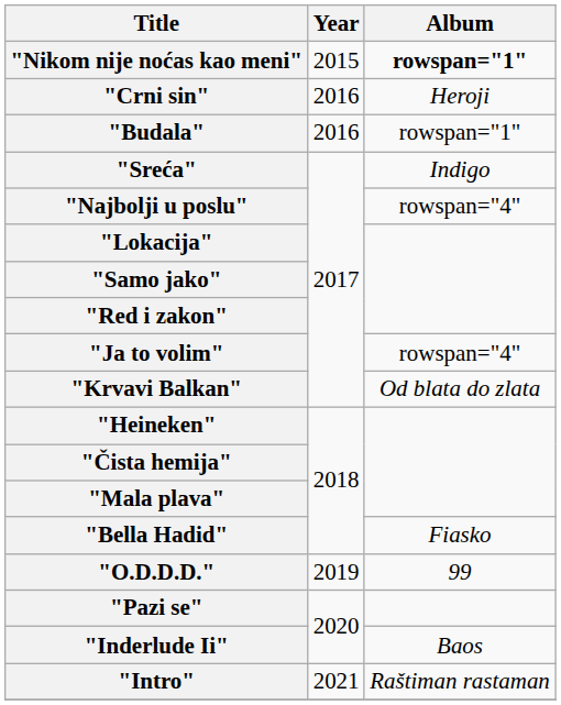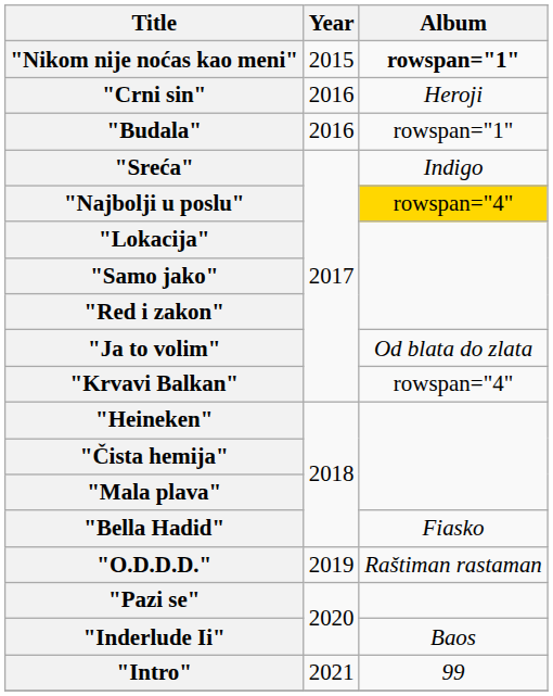"Najbolji u poslu" | Album: no background -> gold background
"Ja to volim" | Album: rowspan="4" -> Od blata do zlata
"Krvavi Balkan" | Album: Od blata do zlata -> rowspan="4"
"O.D.D.D." | Album: 99 -> Raštiman rastaman
"Intro" | Album: Raštiman rastaman -> 99
